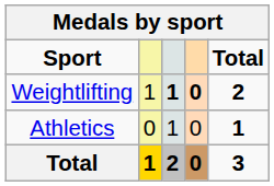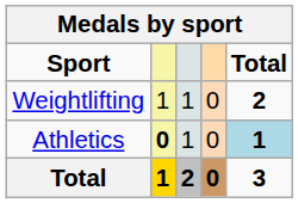Weightlifting | column 3: bold -> normal
Weightlifting | column 4: bold -> normal
Athletics | column 2: normal -> bold
Athletics | Total: no background -> lightblue background
